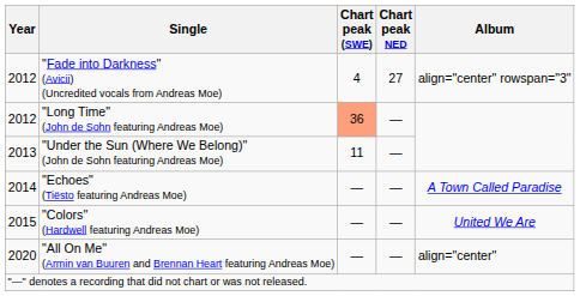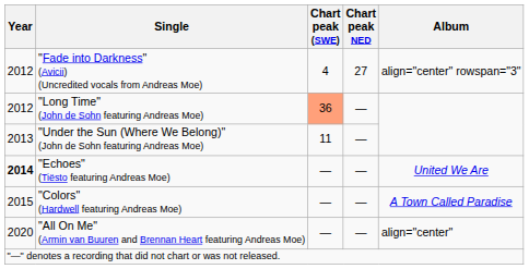"Echoes" (Tiësto featuring Andreas Moe) | Year: normal -> bold
"Echoes" (Tiësto featuring Andreas Moe) | Album: A Town Called Paradise -> United We Are
"Colors" (Hardwell featuring Andreas Moe) | Album: United We Are -> A Town Called Paradise
